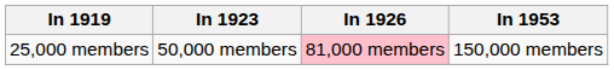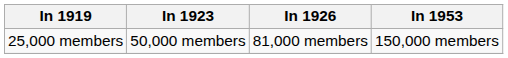25,000 members | In 1926: pink background -> no background
